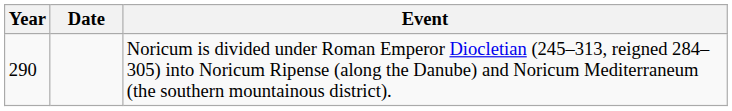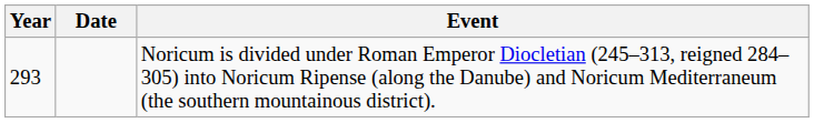row 2 | Year: 290 -> 293
